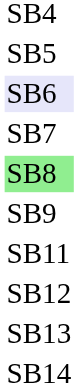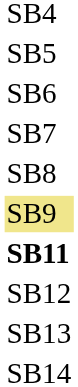SB6 | column 1: lavender background -> no background
SB8 | column 1: lightgreen background -> no background
SB9 | column 1: no background -> khaki background
SB11 | column 1: normal -> bold
